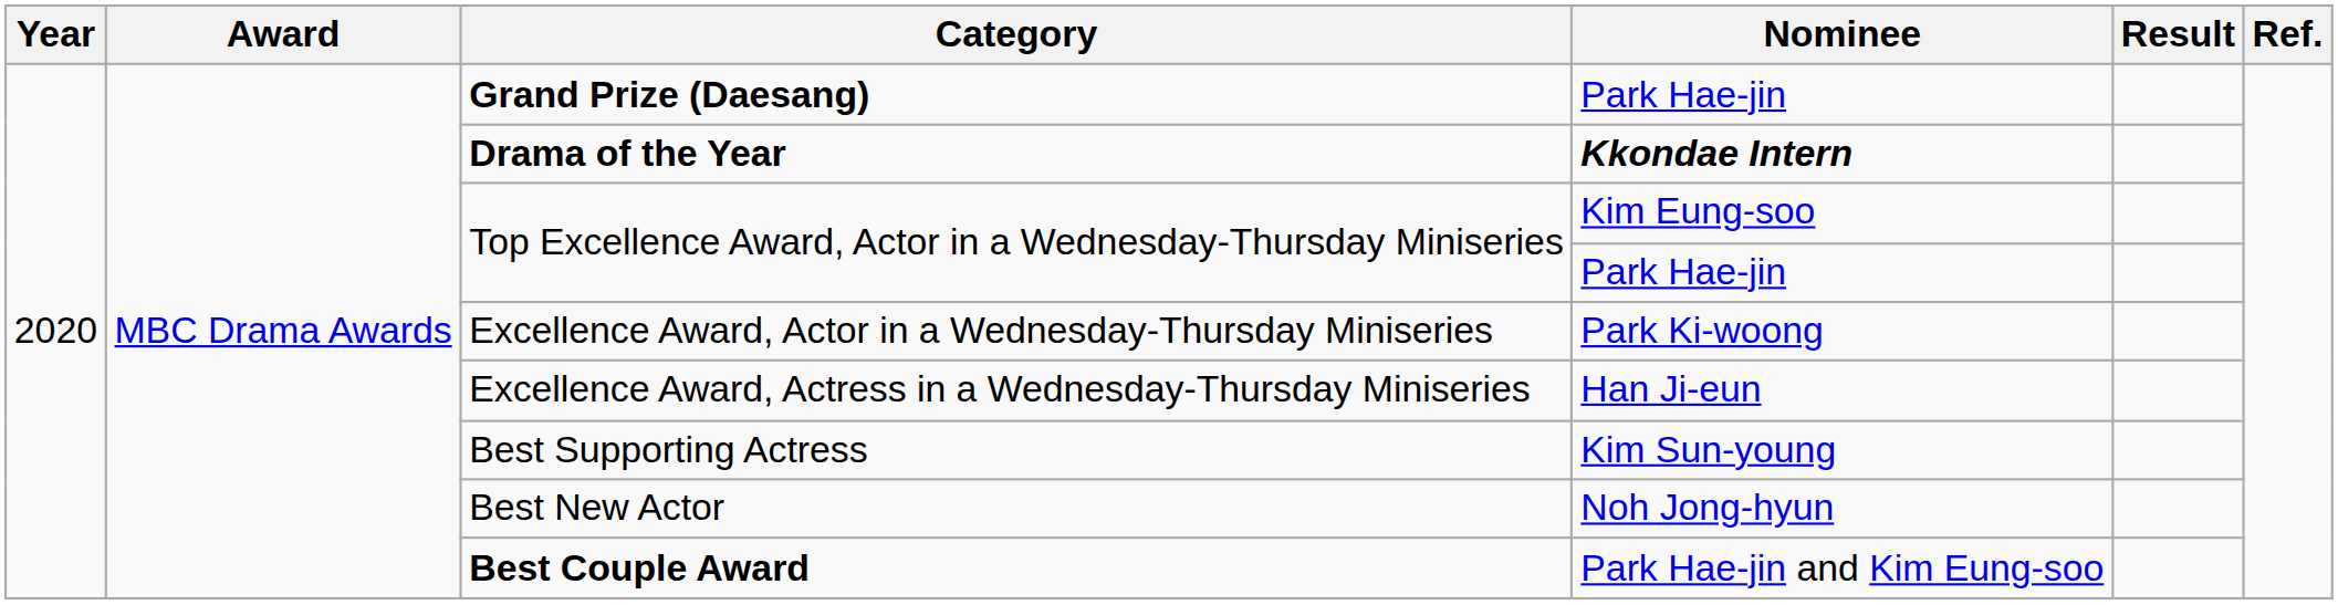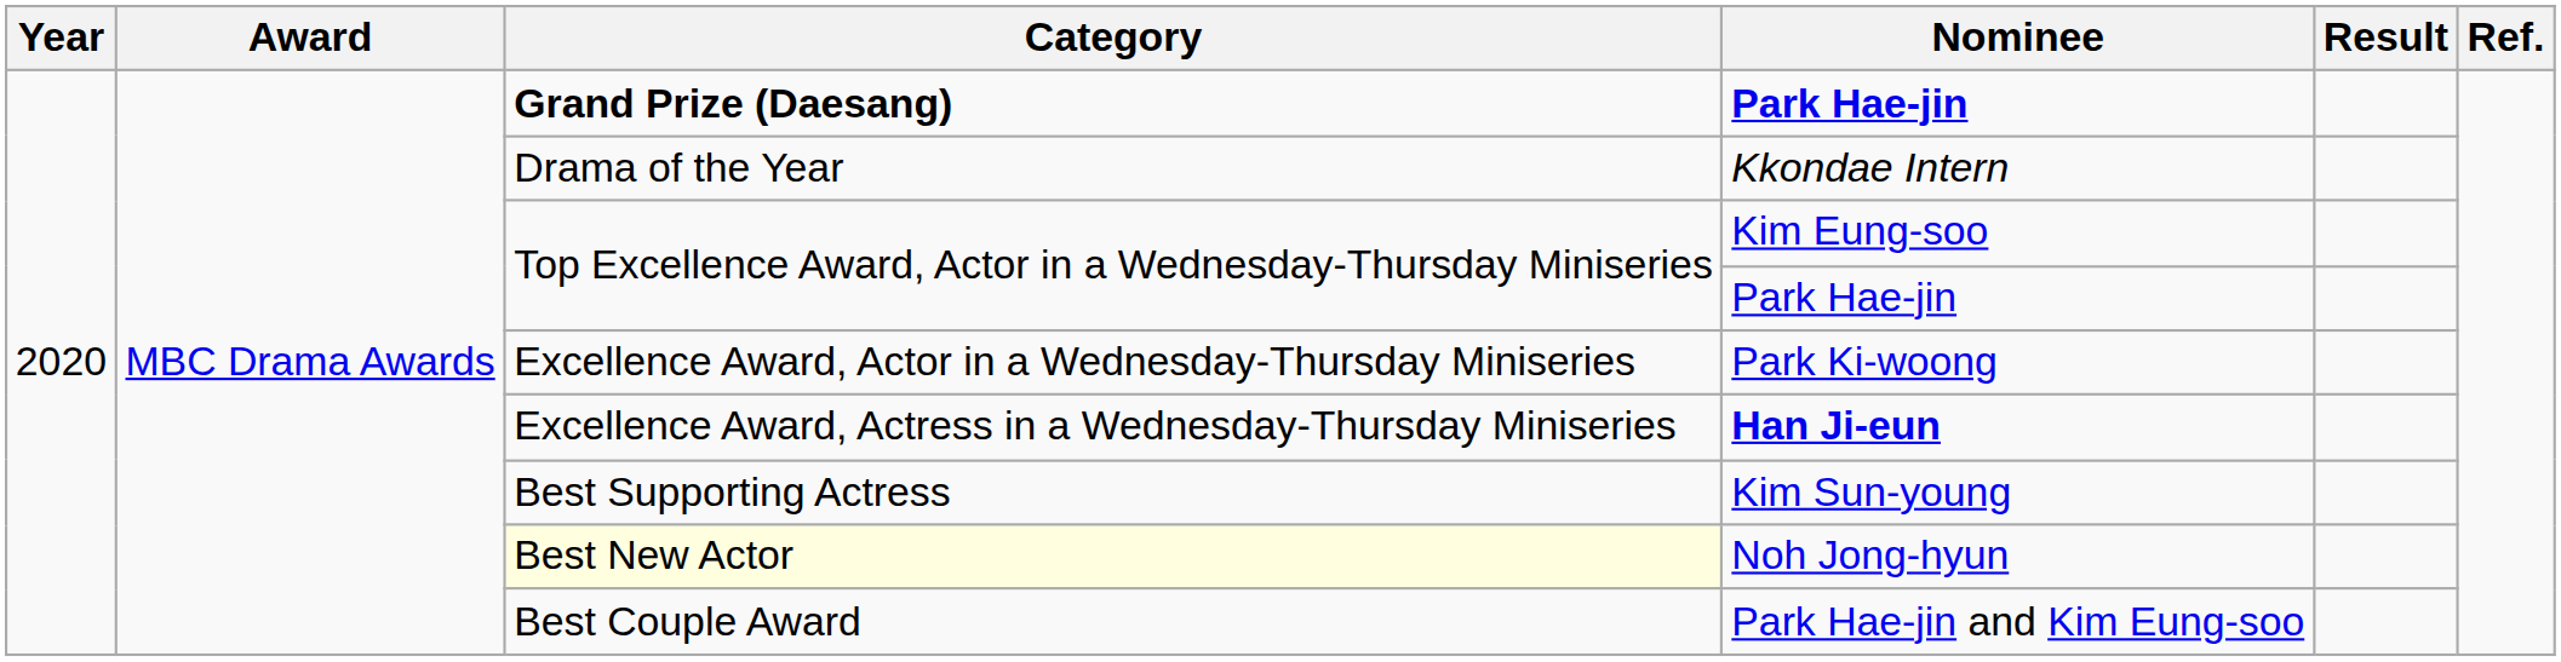Grand Prize (Daesang) | Nominee: normal -> bold
Drama of the Year | Category: bold -> normal
Drama of the Year | Nominee: bold -> normal
Excellence Award, Actress in a Wednesday-Thursday Miniseries | Nominee: normal -> bold
Best New Actor | Category: no background -> lightyellow background
Best Couple Award | Category: bold -> normal
